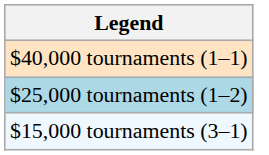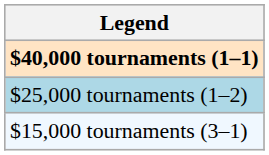row 2 | column 1: normal -> bold
